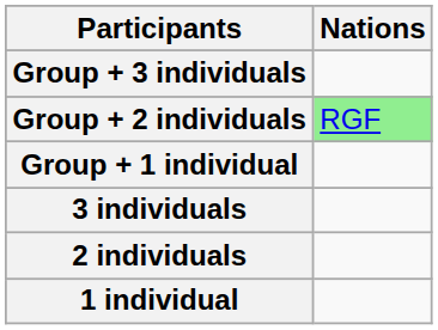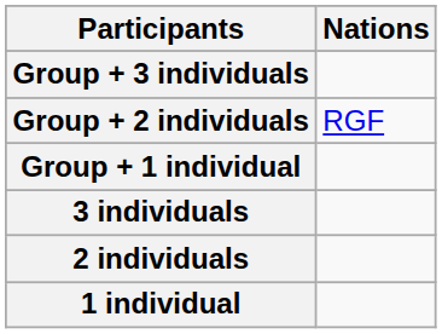Group + 2 individuals | Nations: lightgreen background -> no background
